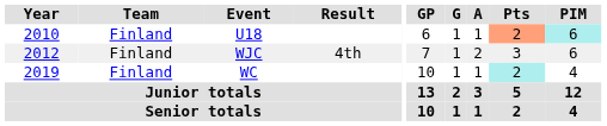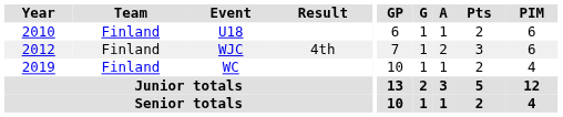U18 | Pts: lightsalmon background -> no background
U18 | PIM: paleturquoise background -> no background
WC | Pts: paleturquoise background -> no background
